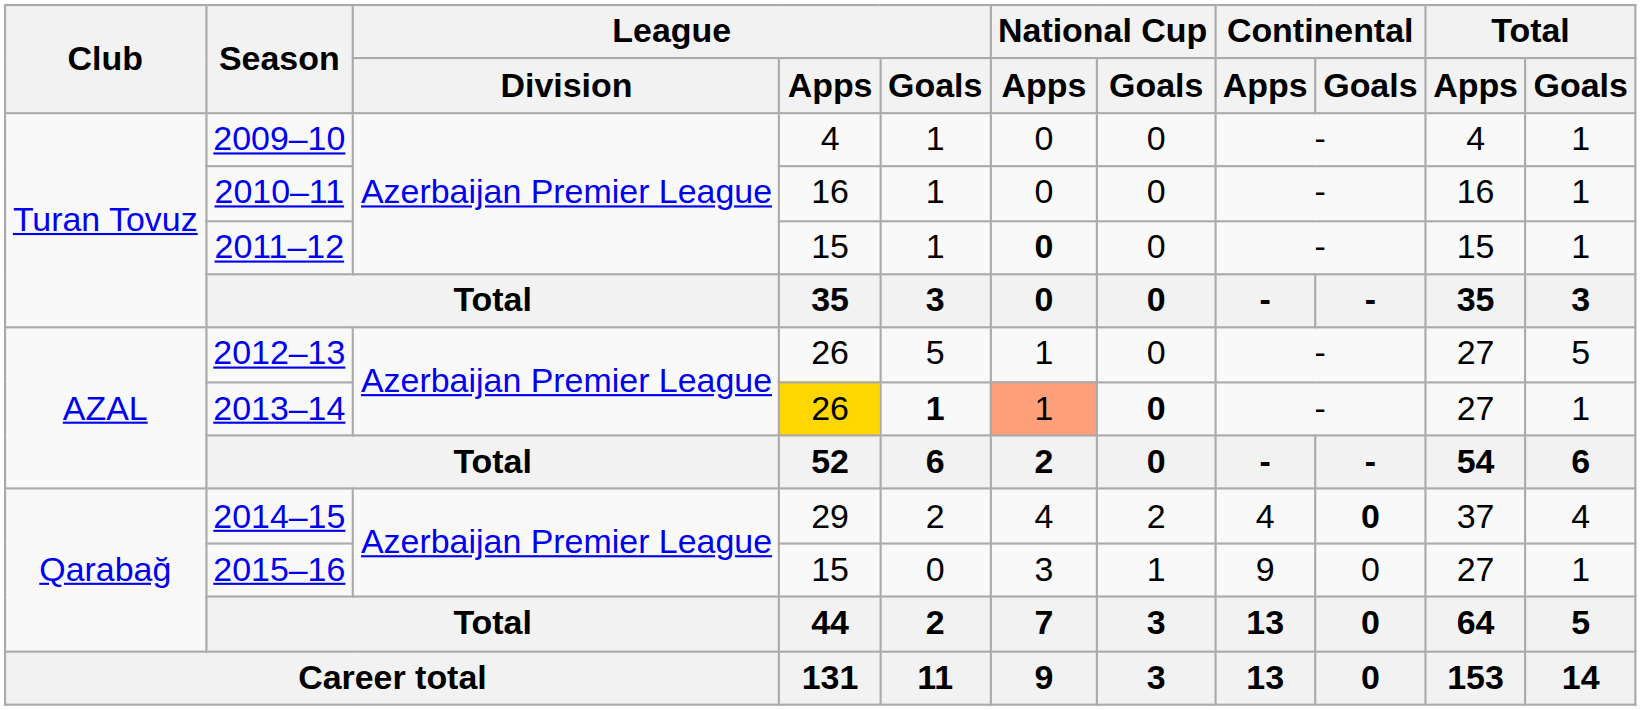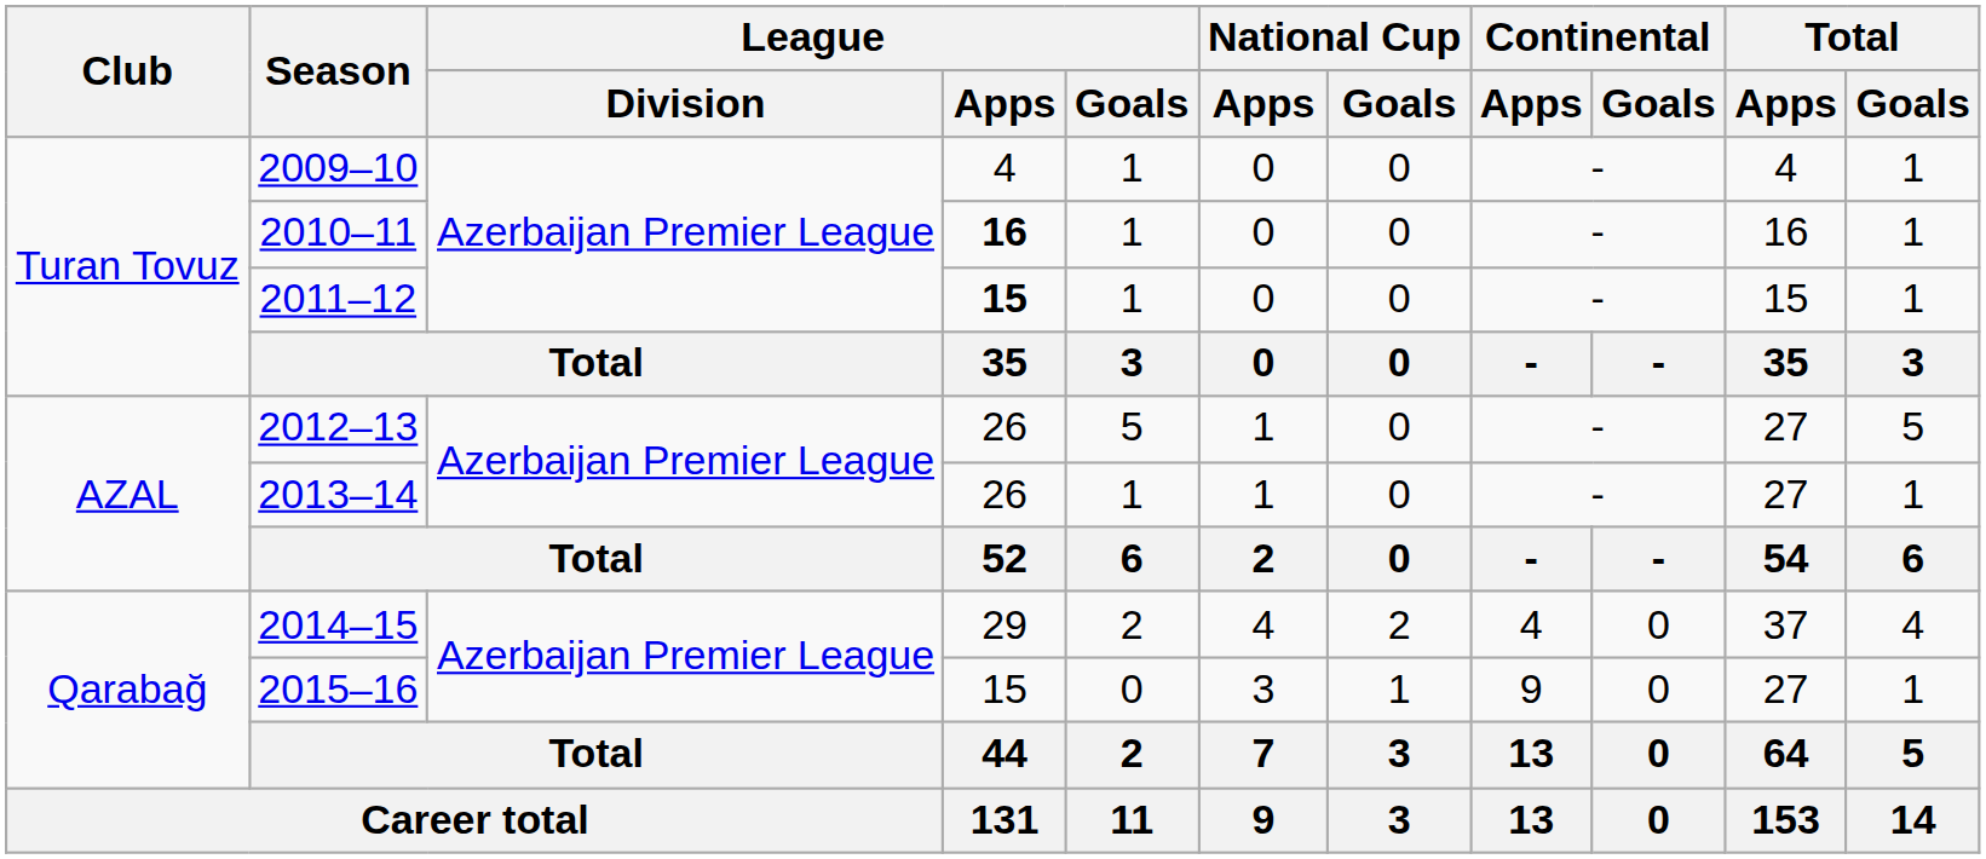2010–11 | League / Apps: normal -> bold
2011–12 | League / Apps: normal -> bold
2011–12 | National Cup / Apps: bold -> normal
2013–14 | League / Apps: gold background -> no background
2013–14 | League / Goals: bold -> normal
2013–14 | National Cup / Apps: lightsalmon background -> no background
2013–14 | National Cup / Goals: bold -> normal
2014–15 | Continental / Goals: bold -> normal
